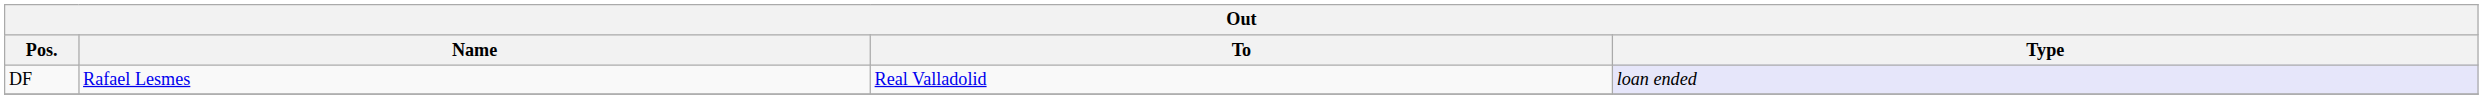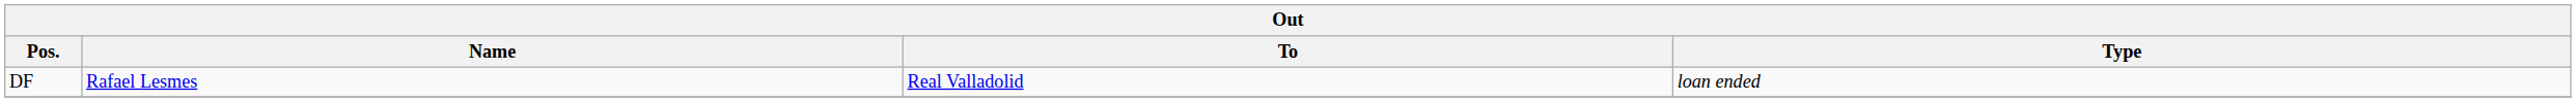DF | Type: lavender background -> no background
